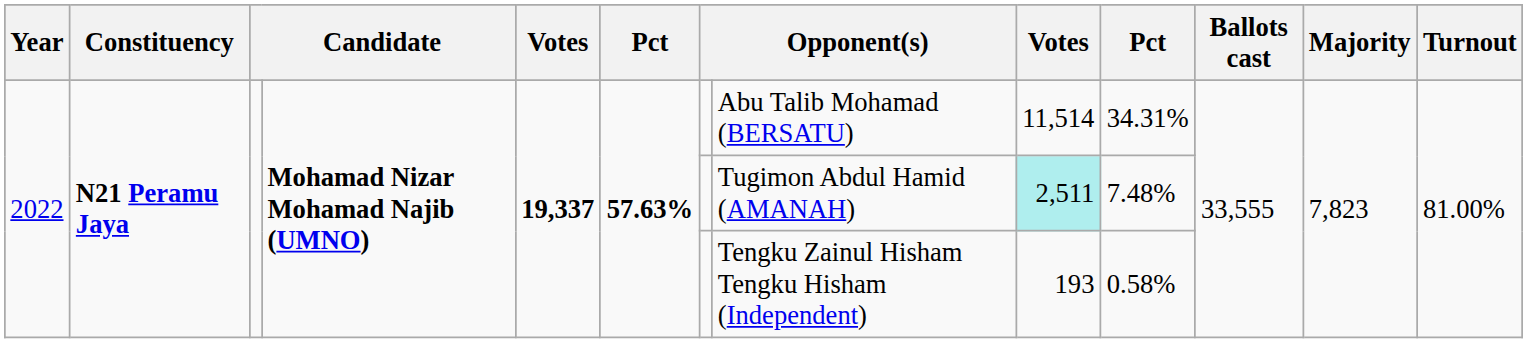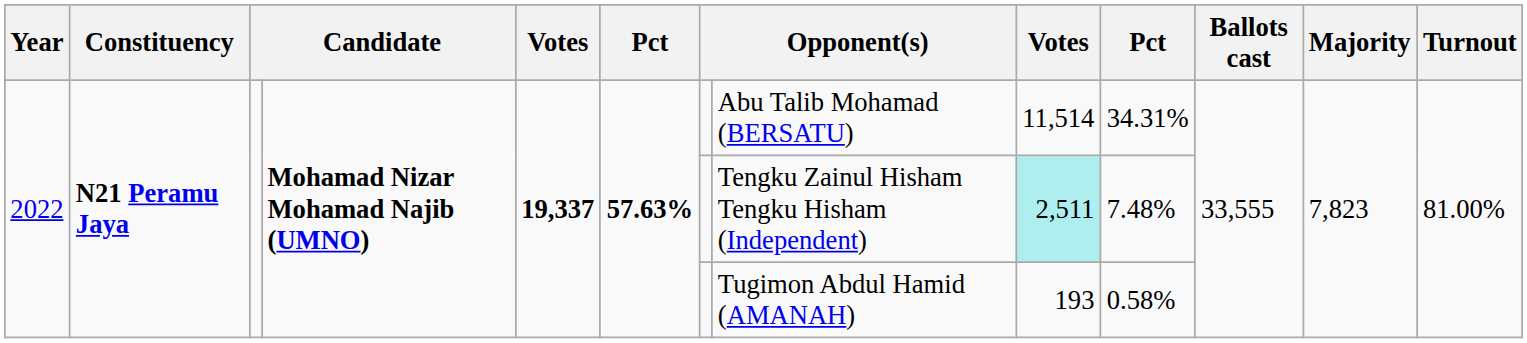row 3 | column 8: Tugimon Abdul Hamid (AMANAH) -> Tengku Zainul Hisham Tengku Hisham (Independent)
row 4 | column 8: Tengku Zainul Hisham Tengku Hisham (Independent) -> Tugimon Abdul Hamid (AMANAH)
